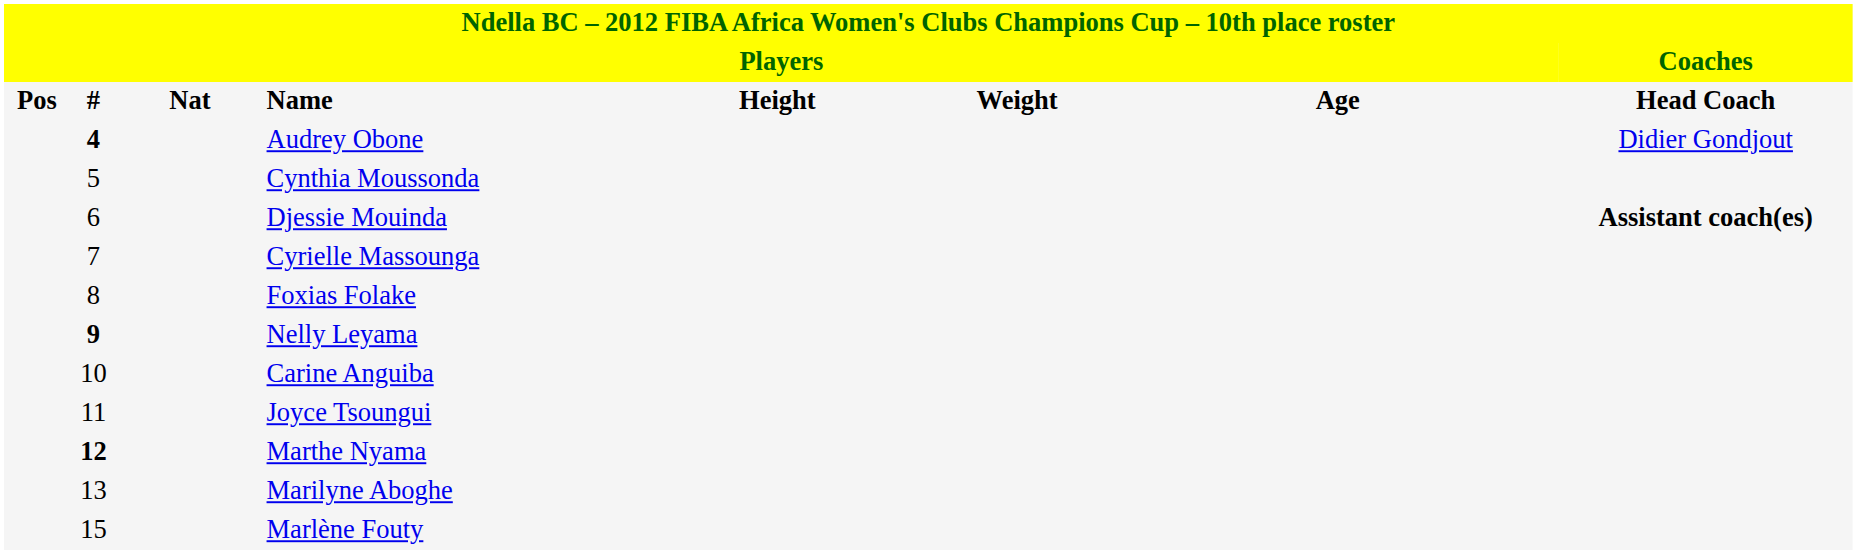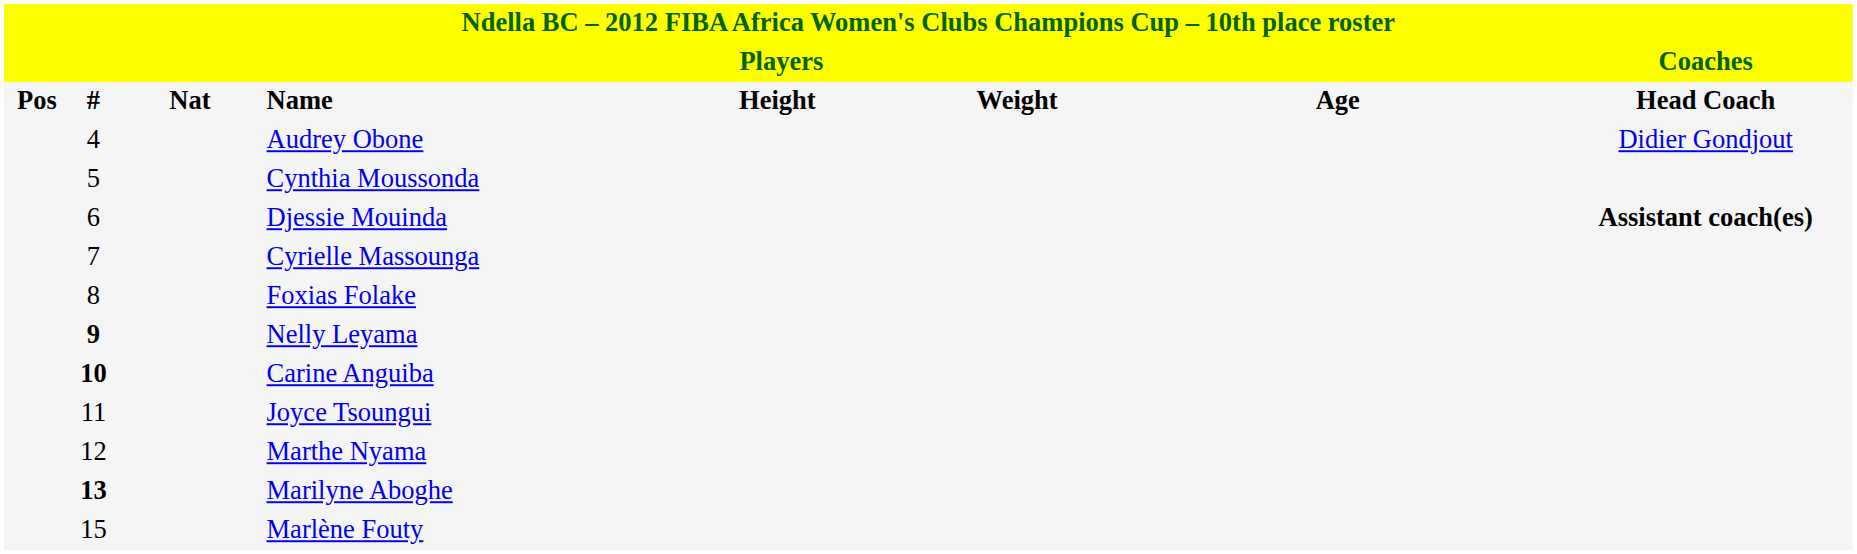Audrey Obone | column 2: bold -> normal
Carine Anguiba | column 2: normal -> bold
Marthe Nyama | column 2: bold -> normal
Marilyne Aboghe | column 2: normal -> bold
